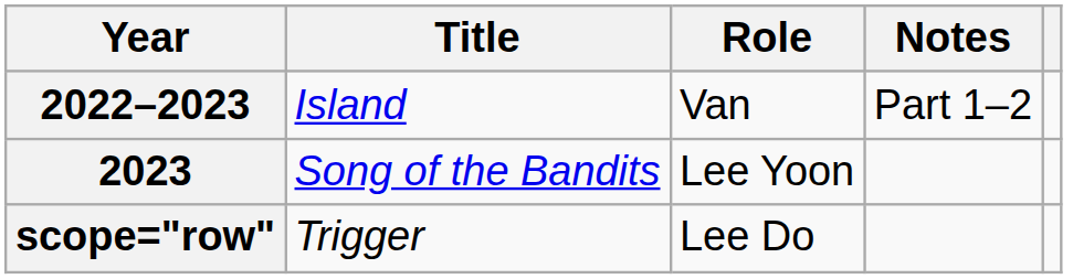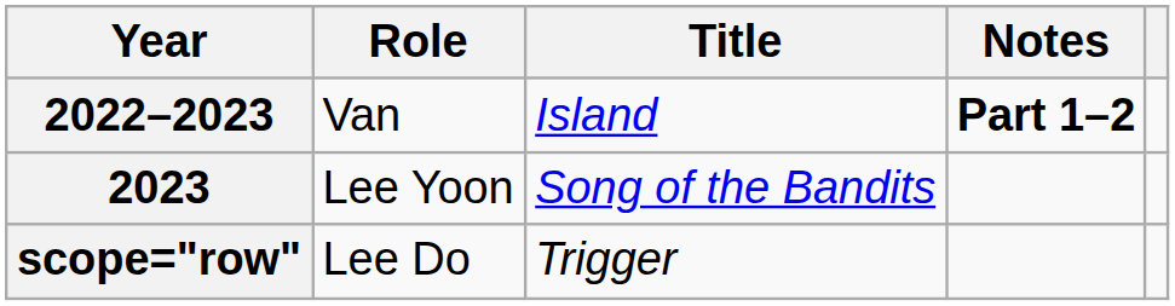columns swapped: Title <-> Role
2022–2023 | Notes: normal -> bold
